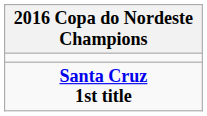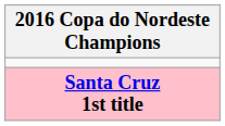row 3 | column 1: no background -> pink background
